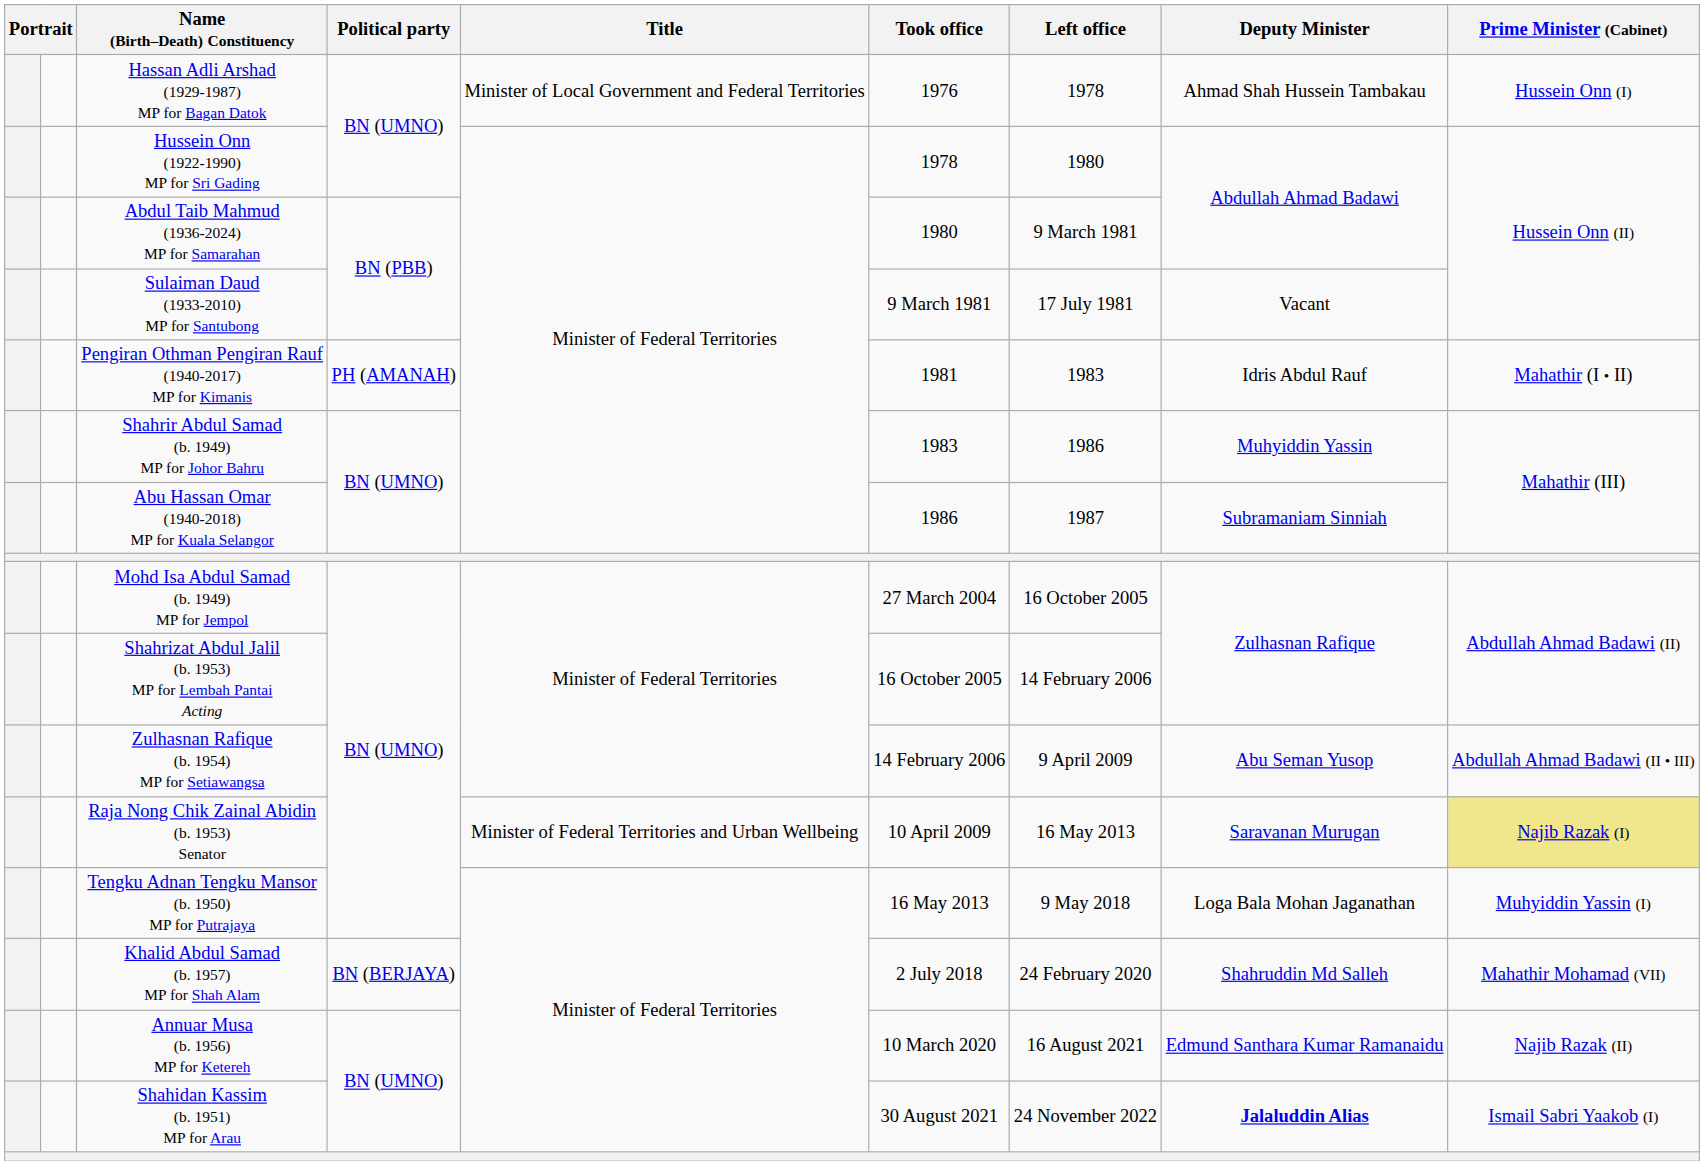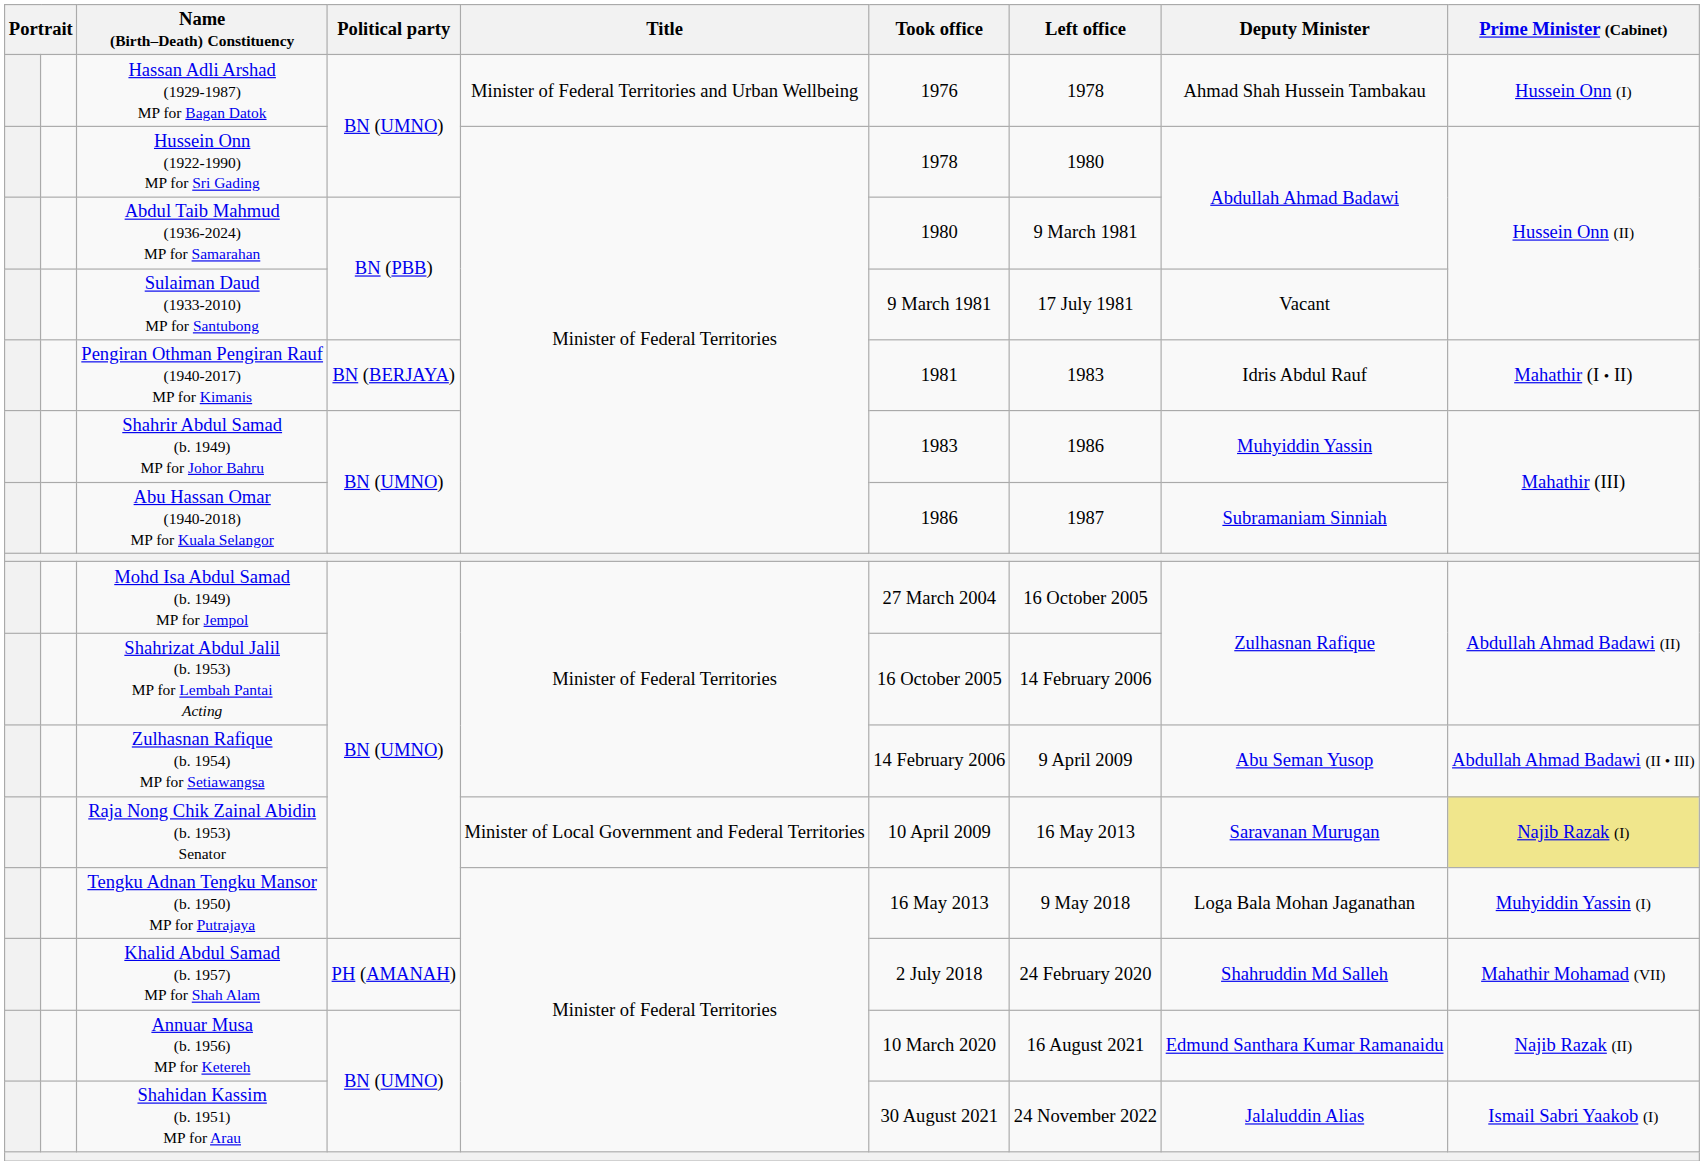Hassan Adli Arshad (1929-1987) MP for Bagan Datok | Title: Minister of Local Government and Federal Territories -> Minister of Federal Territories and Urban Wellbeing
Pengiran Othman Pengiran Rauf (1940-2017) MP for Kimanis | Political party: PH (AMANAH) -> BN (BERJAYA)
Raja Nong Chik Zainal Abidin (b. 1953) Senator | Title: Minister of Federal Territories and Urban Wellbeing -> Minister of Local Government and Federal Territories
Khalid Abdul Samad (b. 1957) MP for Shah Alam | Political party: BN (BERJAYA) -> PH (AMANAH)
Shahidan Kassim (b. 1951) MP for Arau | Deputy Minister: bold -> normal
